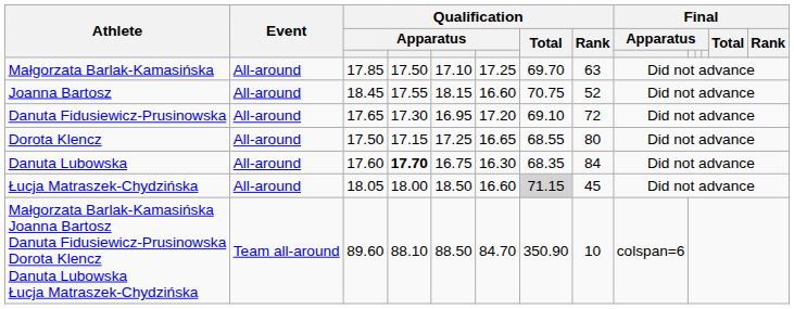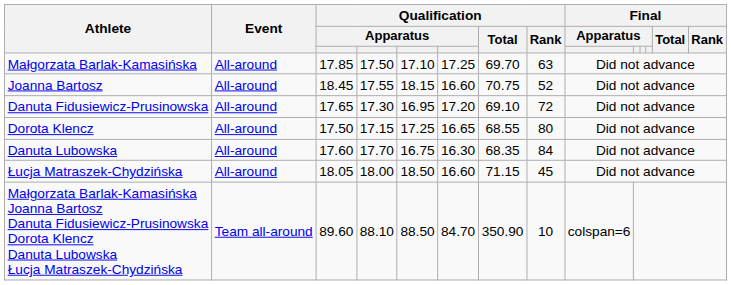row 8 | column 4: bold -> normal
row 9 | Qualification / Total: lightgrey background -> no background
